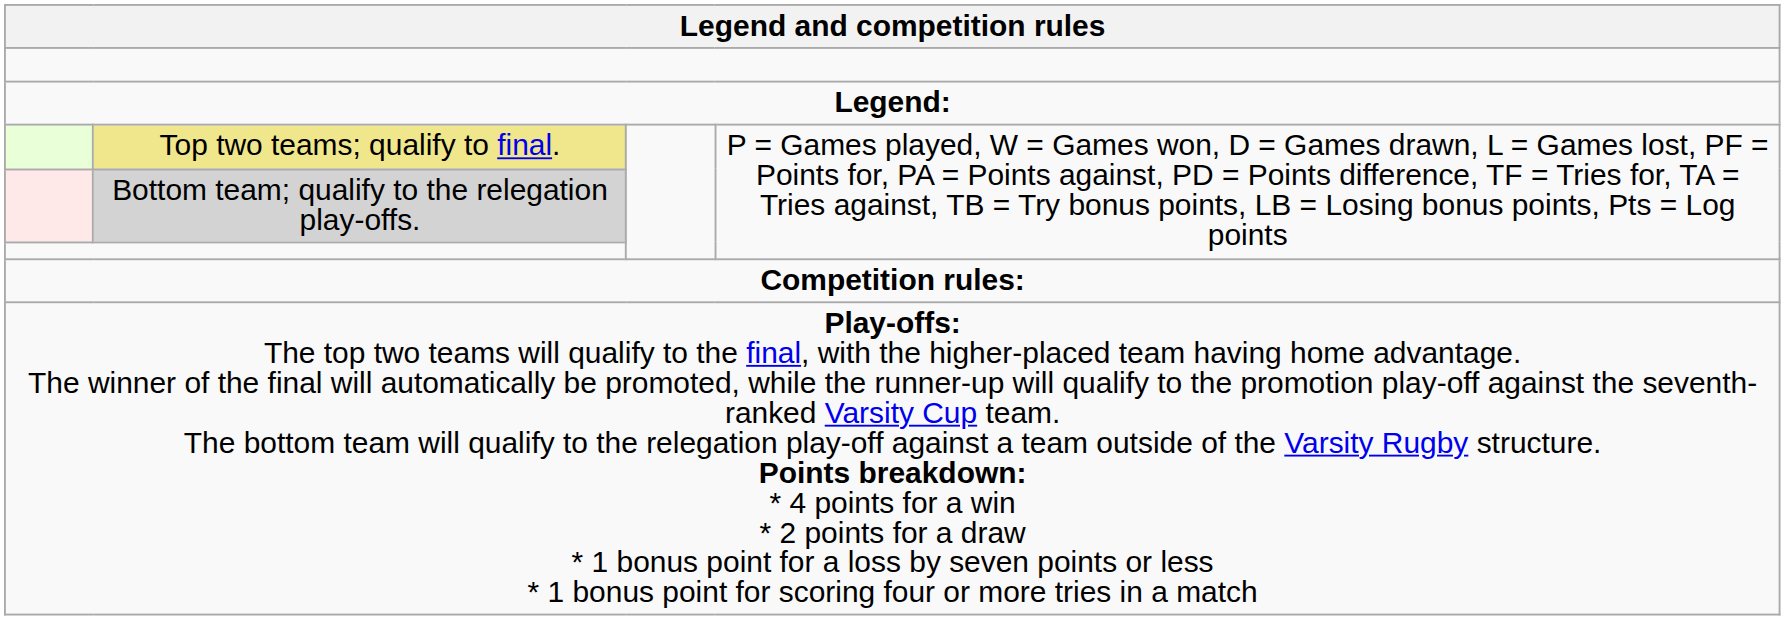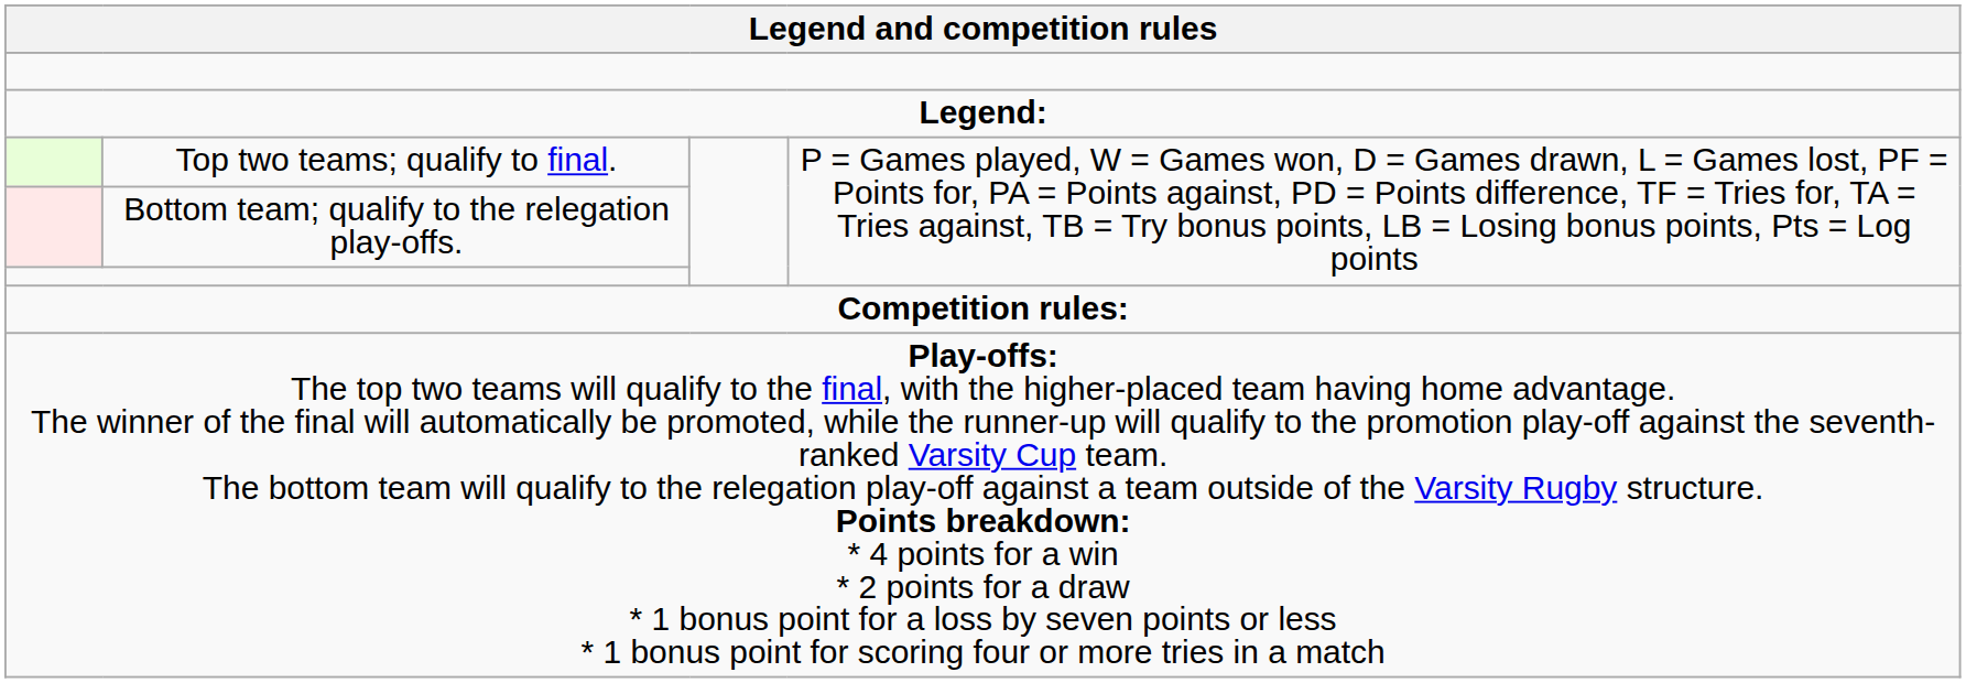Top two teams; qualify to final. | column 2: khaki background -> no background
Bottom team; qualify to the relegation play-offs. | column 2: lightgrey background -> no background
